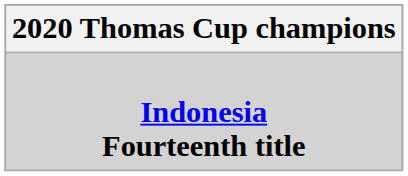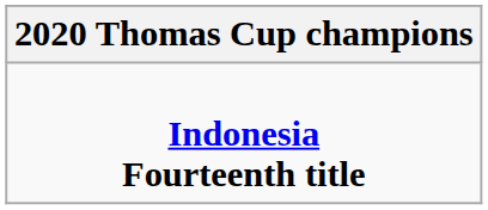row 2 | column 1: lightgrey background -> no background
